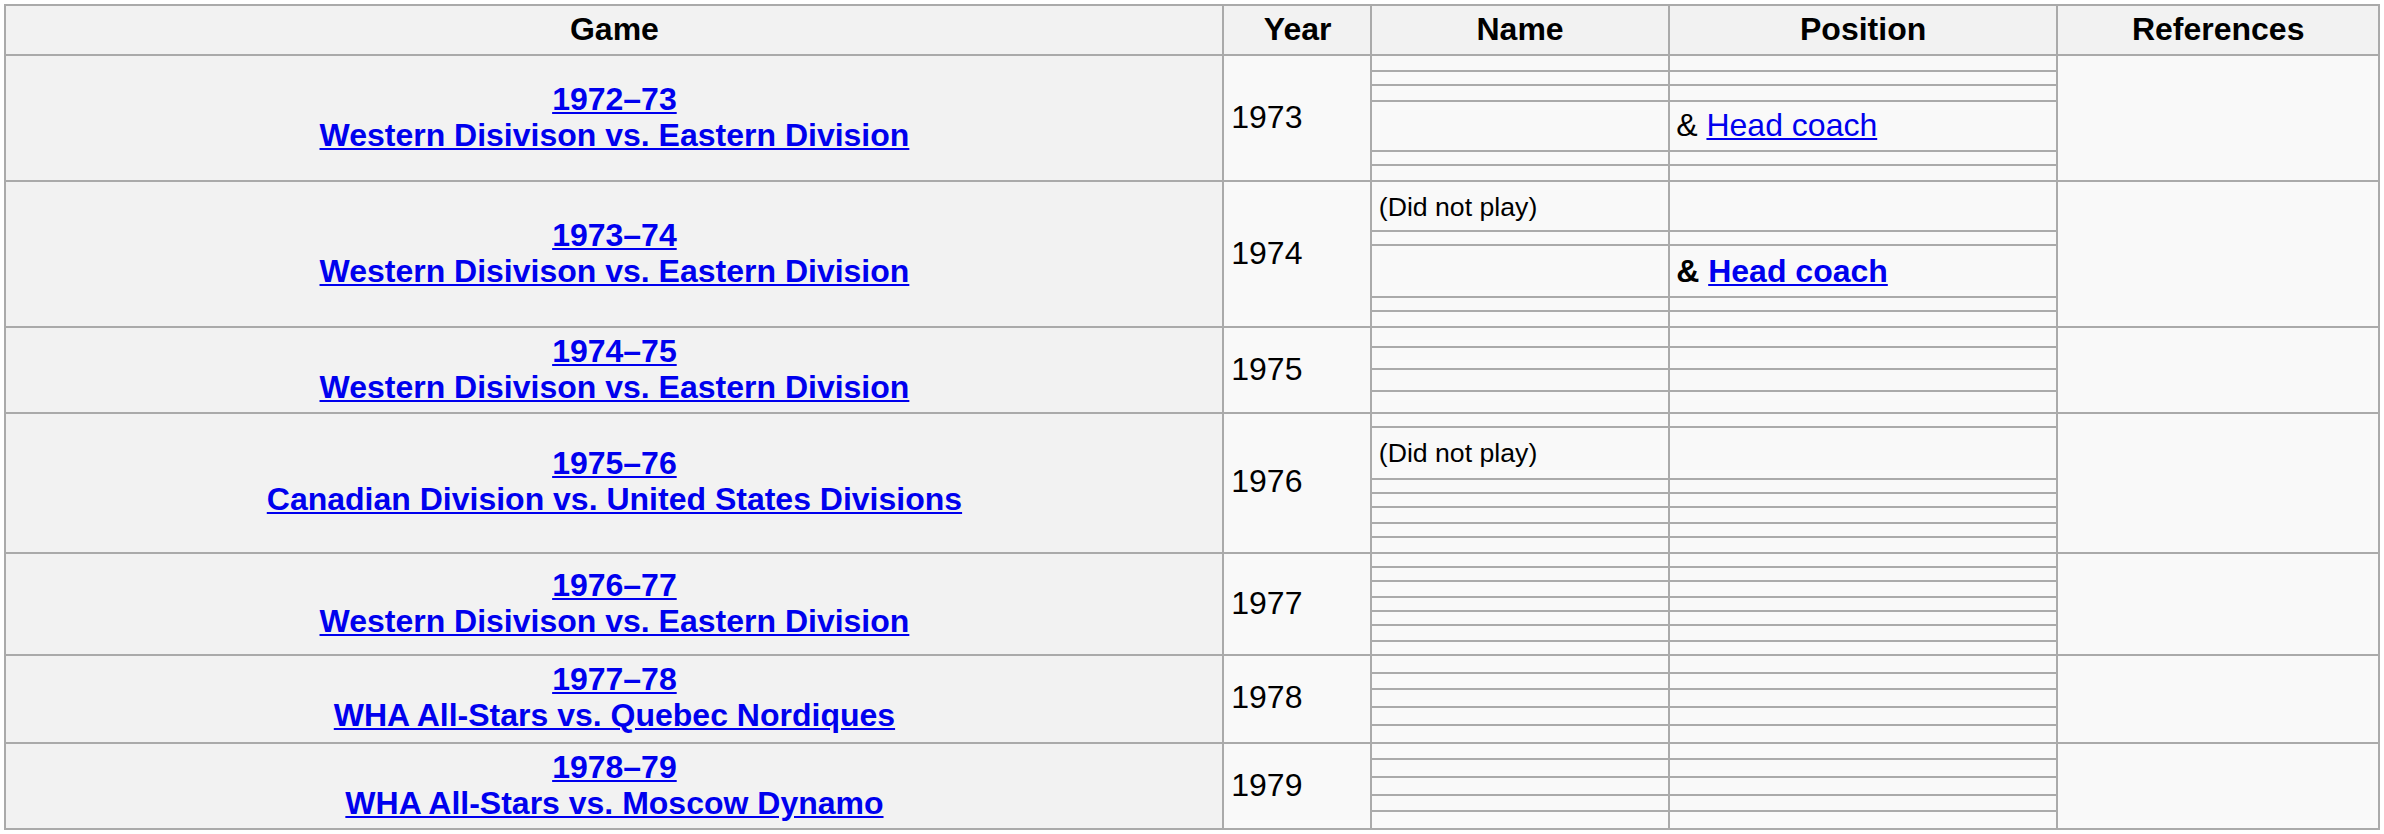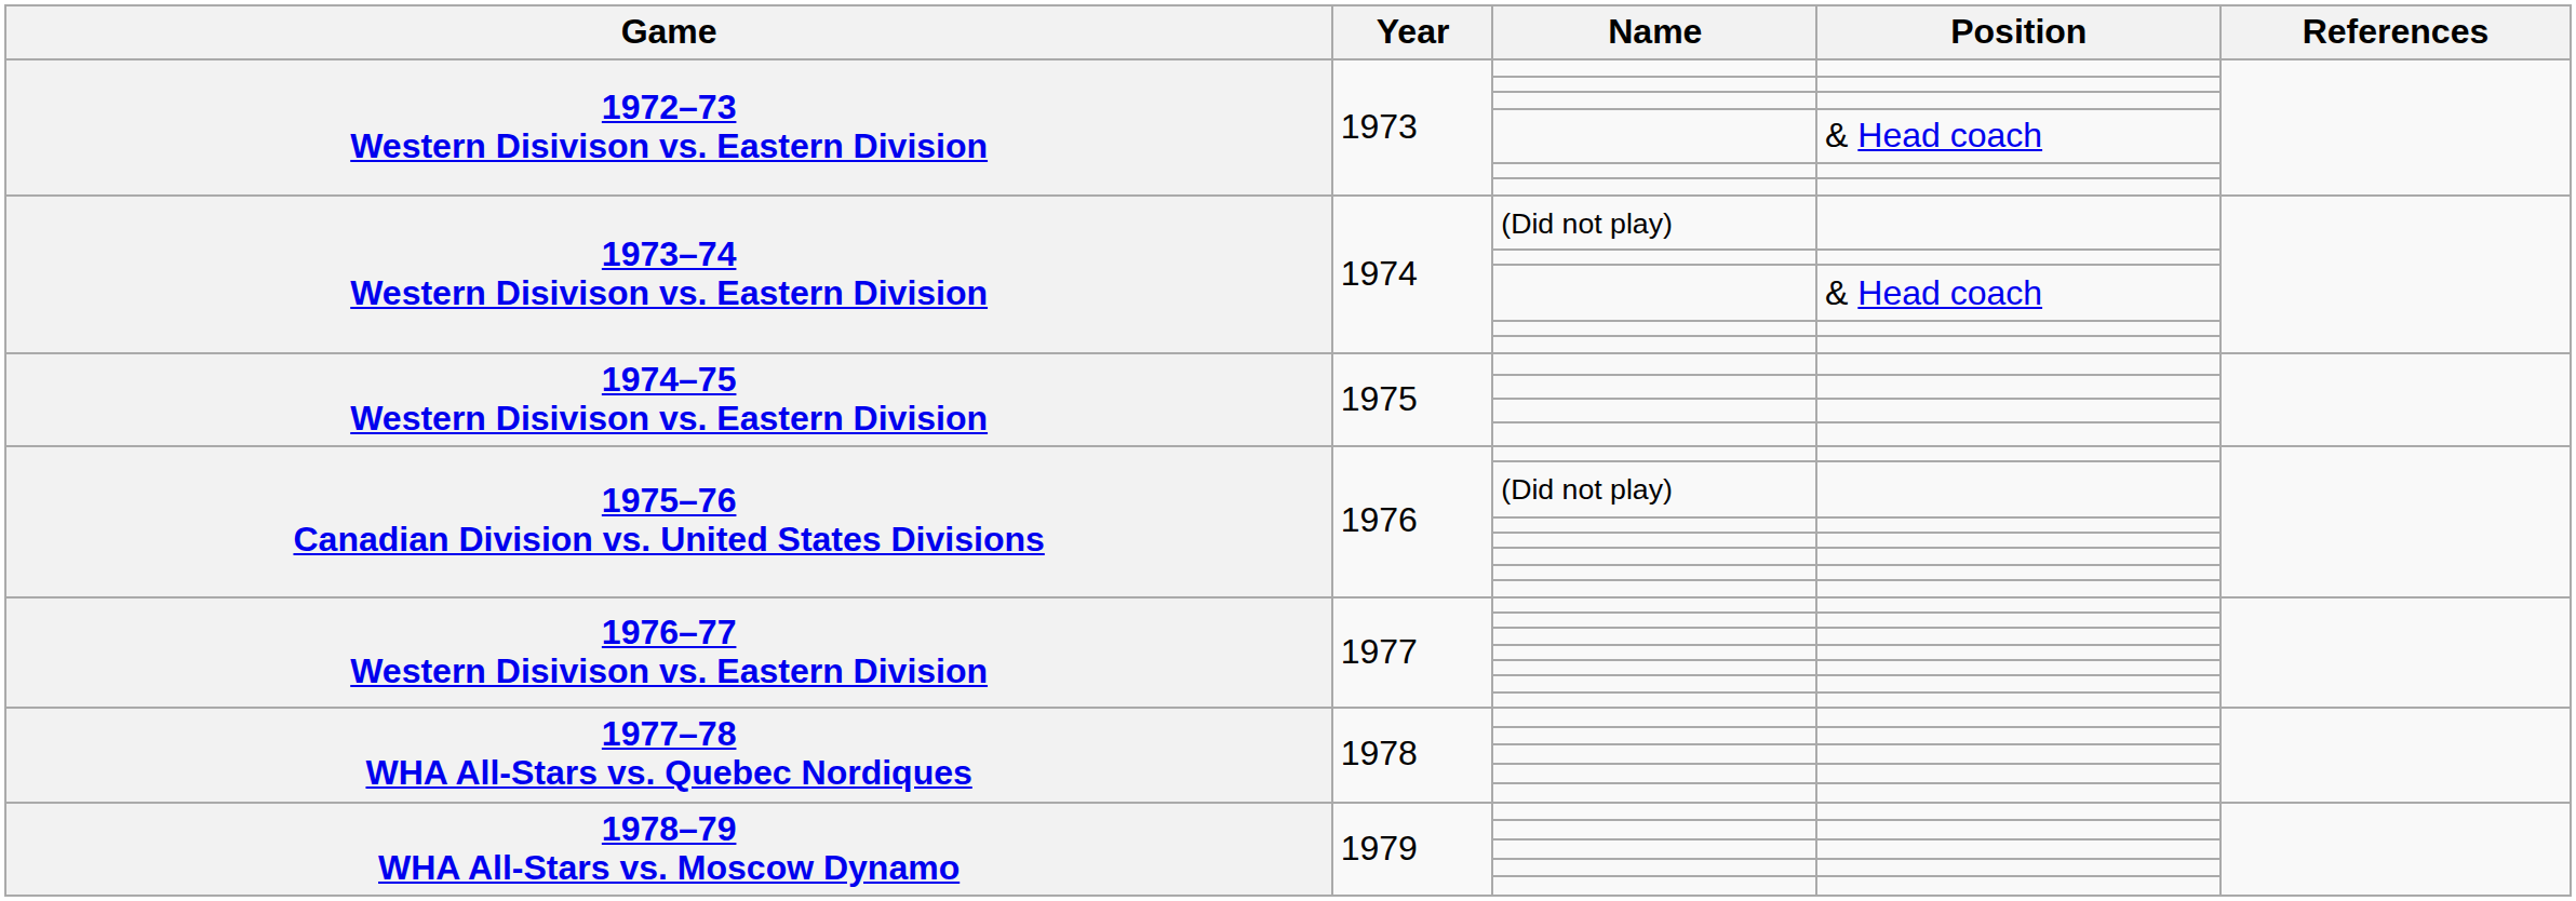row 10 | Position: bold -> normal
